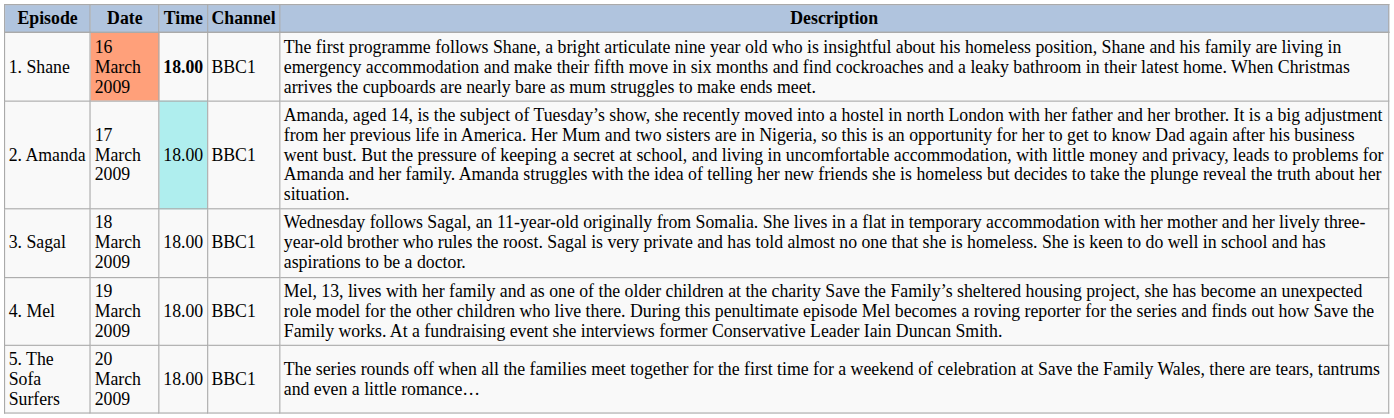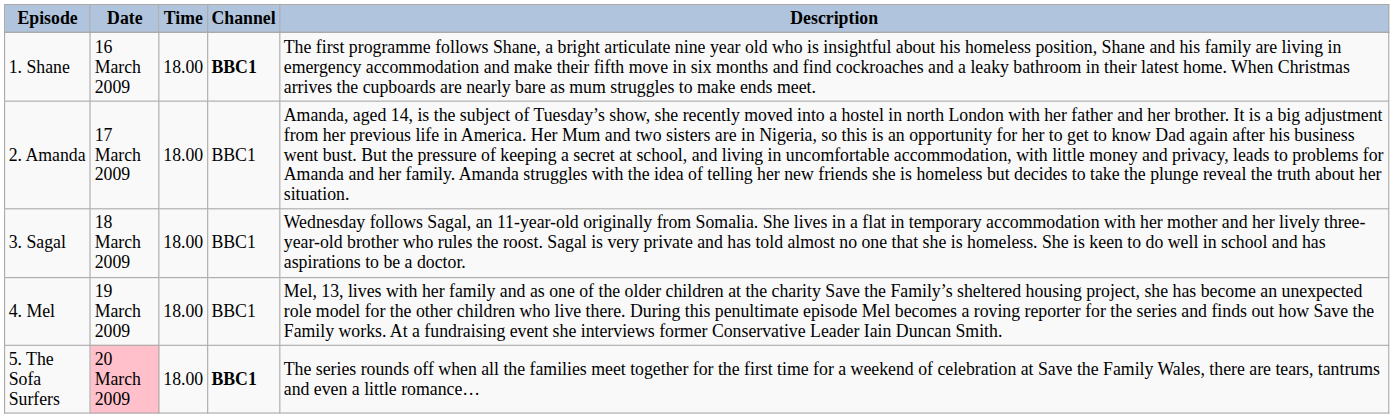1. Shane | Date: lightsalmon background -> no background
1. Shane | Time: bold -> normal
1. Shane | Channel: normal -> bold
2. Amanda | Time: paleturquoise background -> no background
5. The Sofa Surfers | Date: no background -> pink background
5. The Sofa Surfers | Channel: normal -> bold
